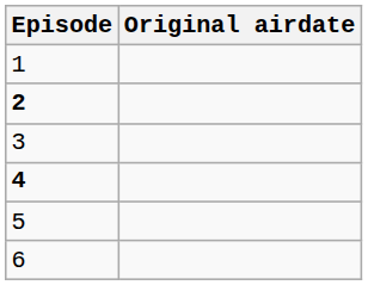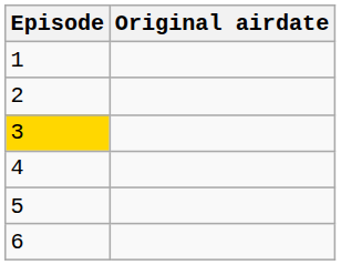2 | Episode: bold -> normal
3 | Episode: no background -> gold background
4 | Episode: bold -> normal
